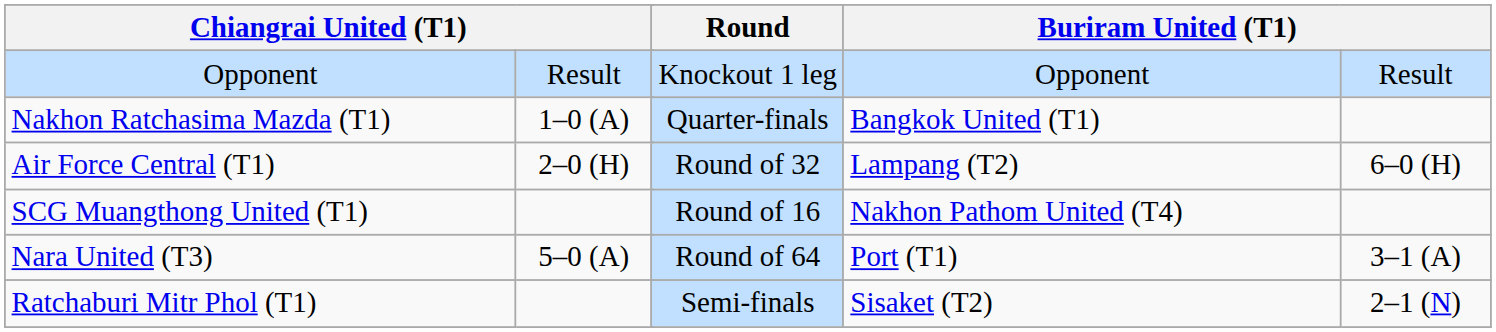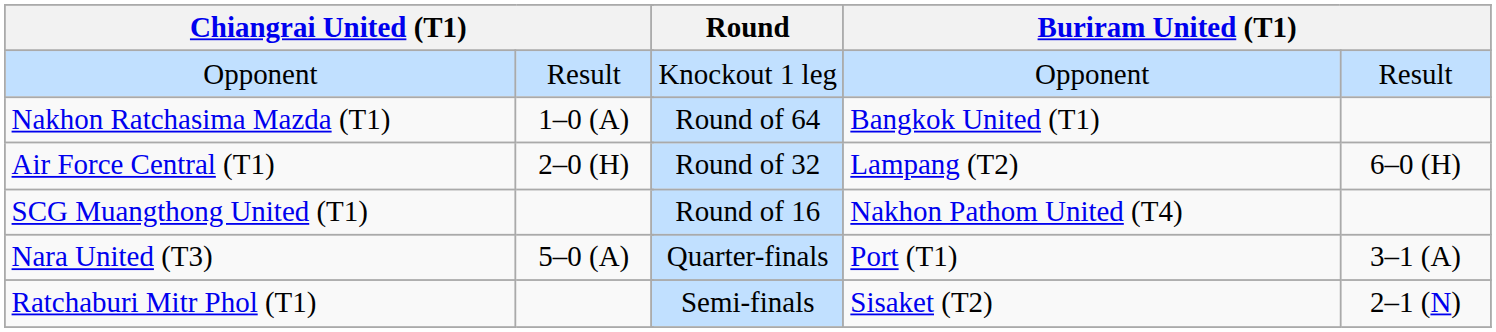Nakhon Ratchasima Mazda (T1) | Round: Quarter-finals -> Round of 64
Nara United (T3) | Round: Round of 64 -> Quarter-finals
